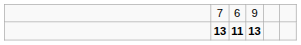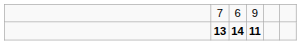row 2 | column 3: 11 -> 14
row 2 | column 4: 13 -> 11
